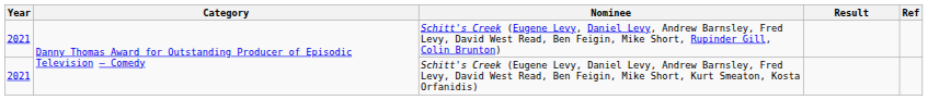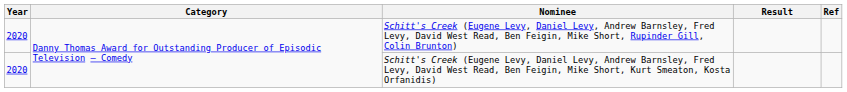row 2 | Year: 2021 -> 2020
row 3 | Year: 2021 -> 2020
